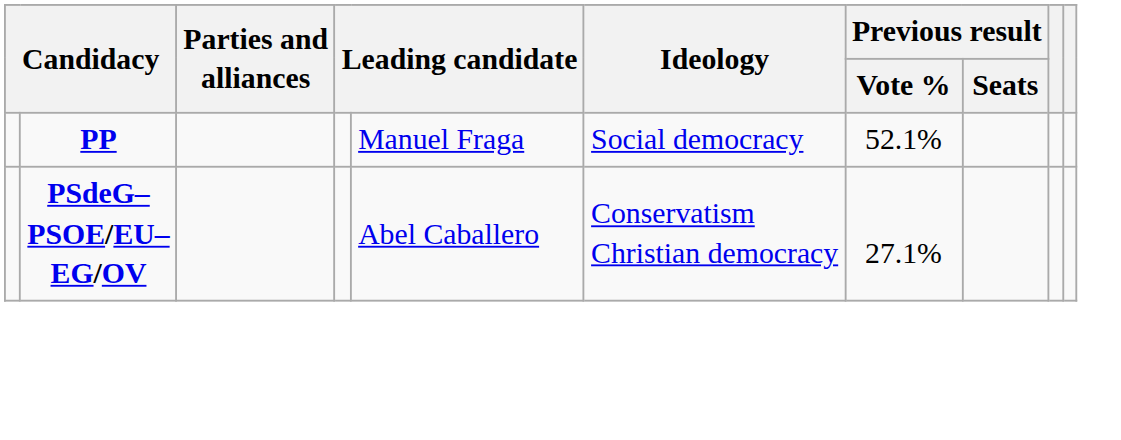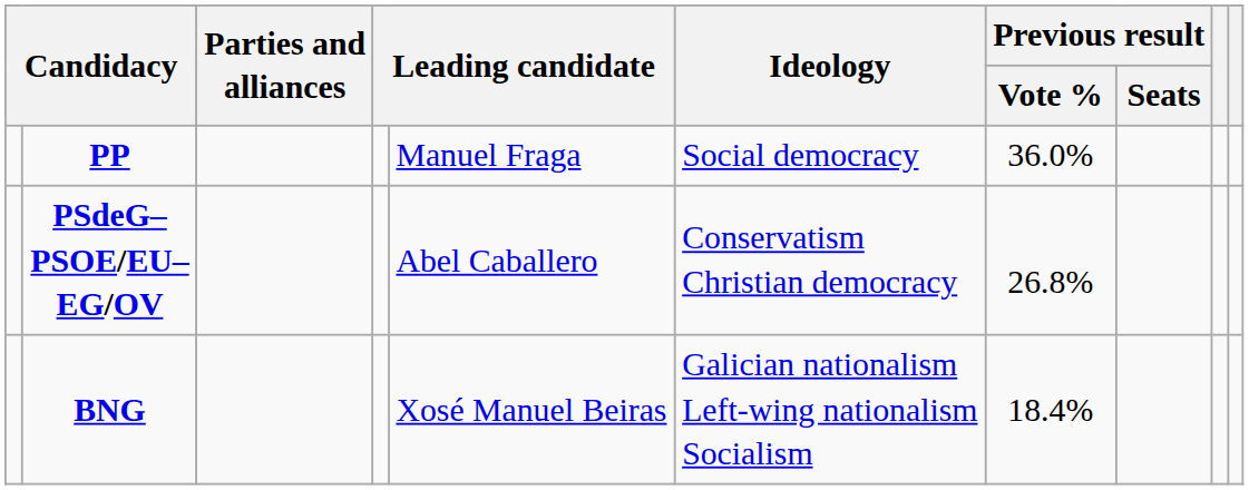PP | Previous result / Vote %: 52.1% -> 36.0%
PSdeG– PSOE/EU– EG/OV | Previous result / Vote %: 27.1% -> 26.8%
+ row: BNG | Xosé Manuel Beiras | Galician nationalism Left-wing nationalism Socialism | 18.4%
